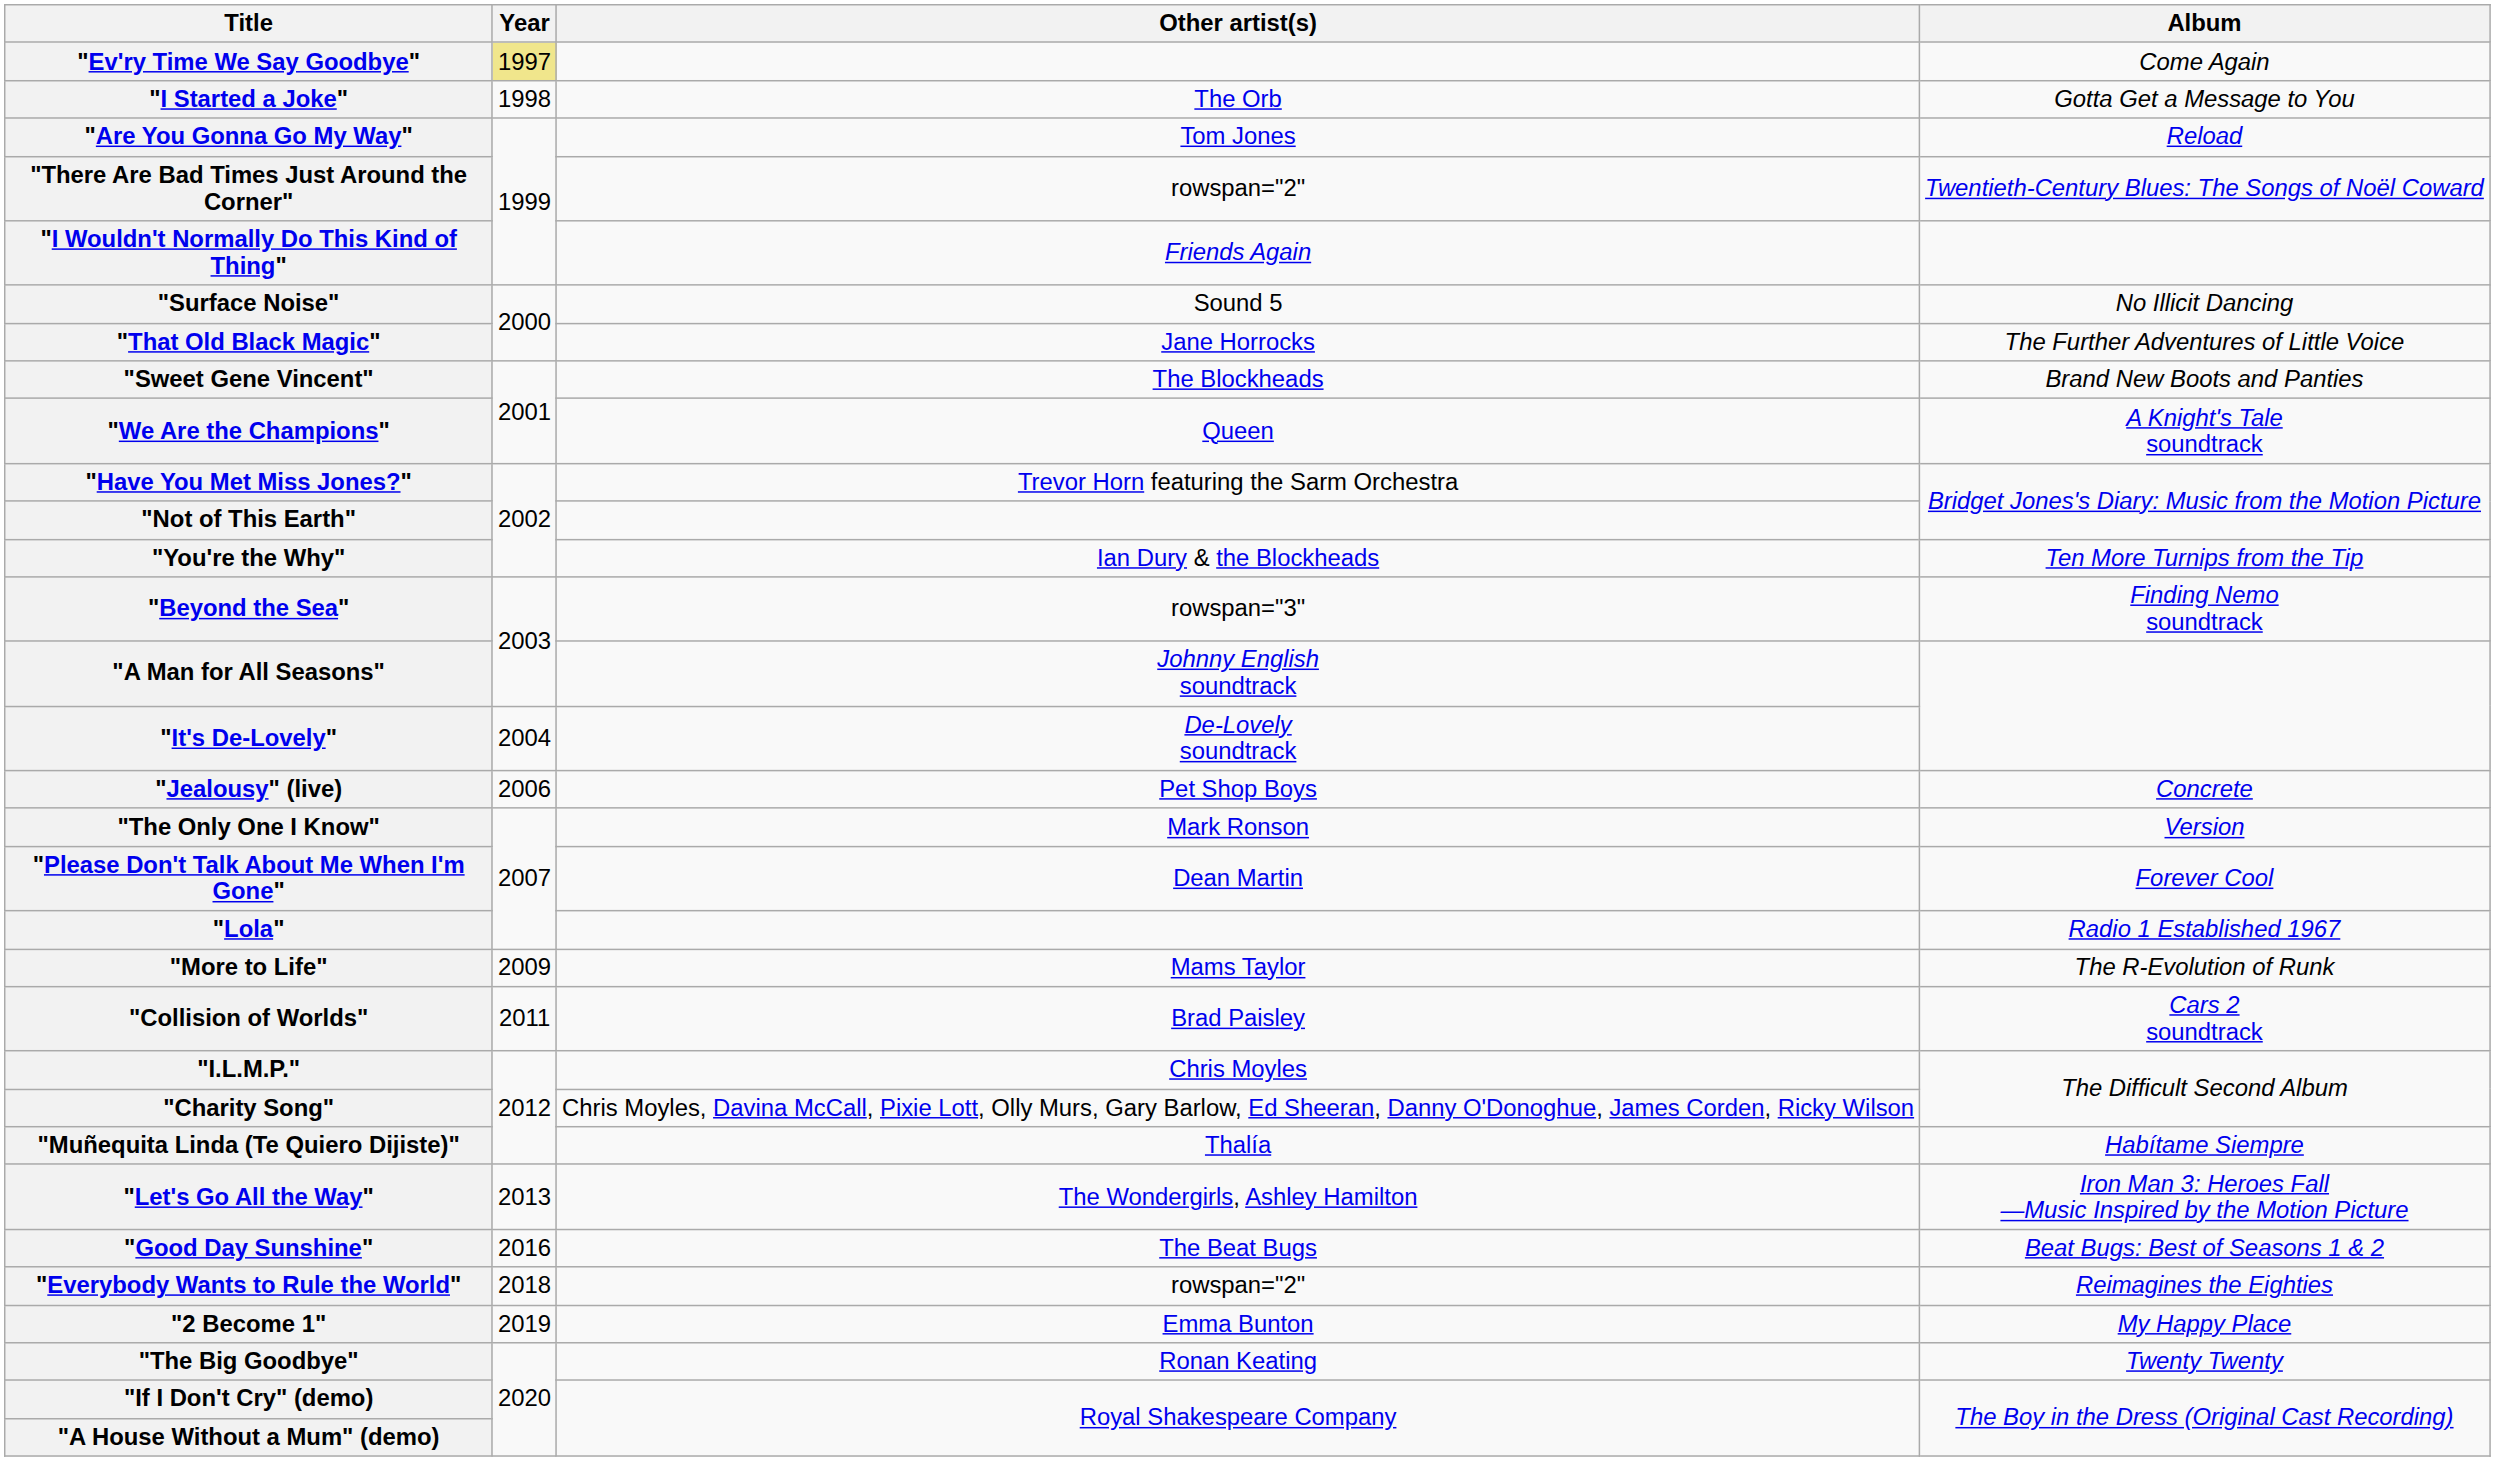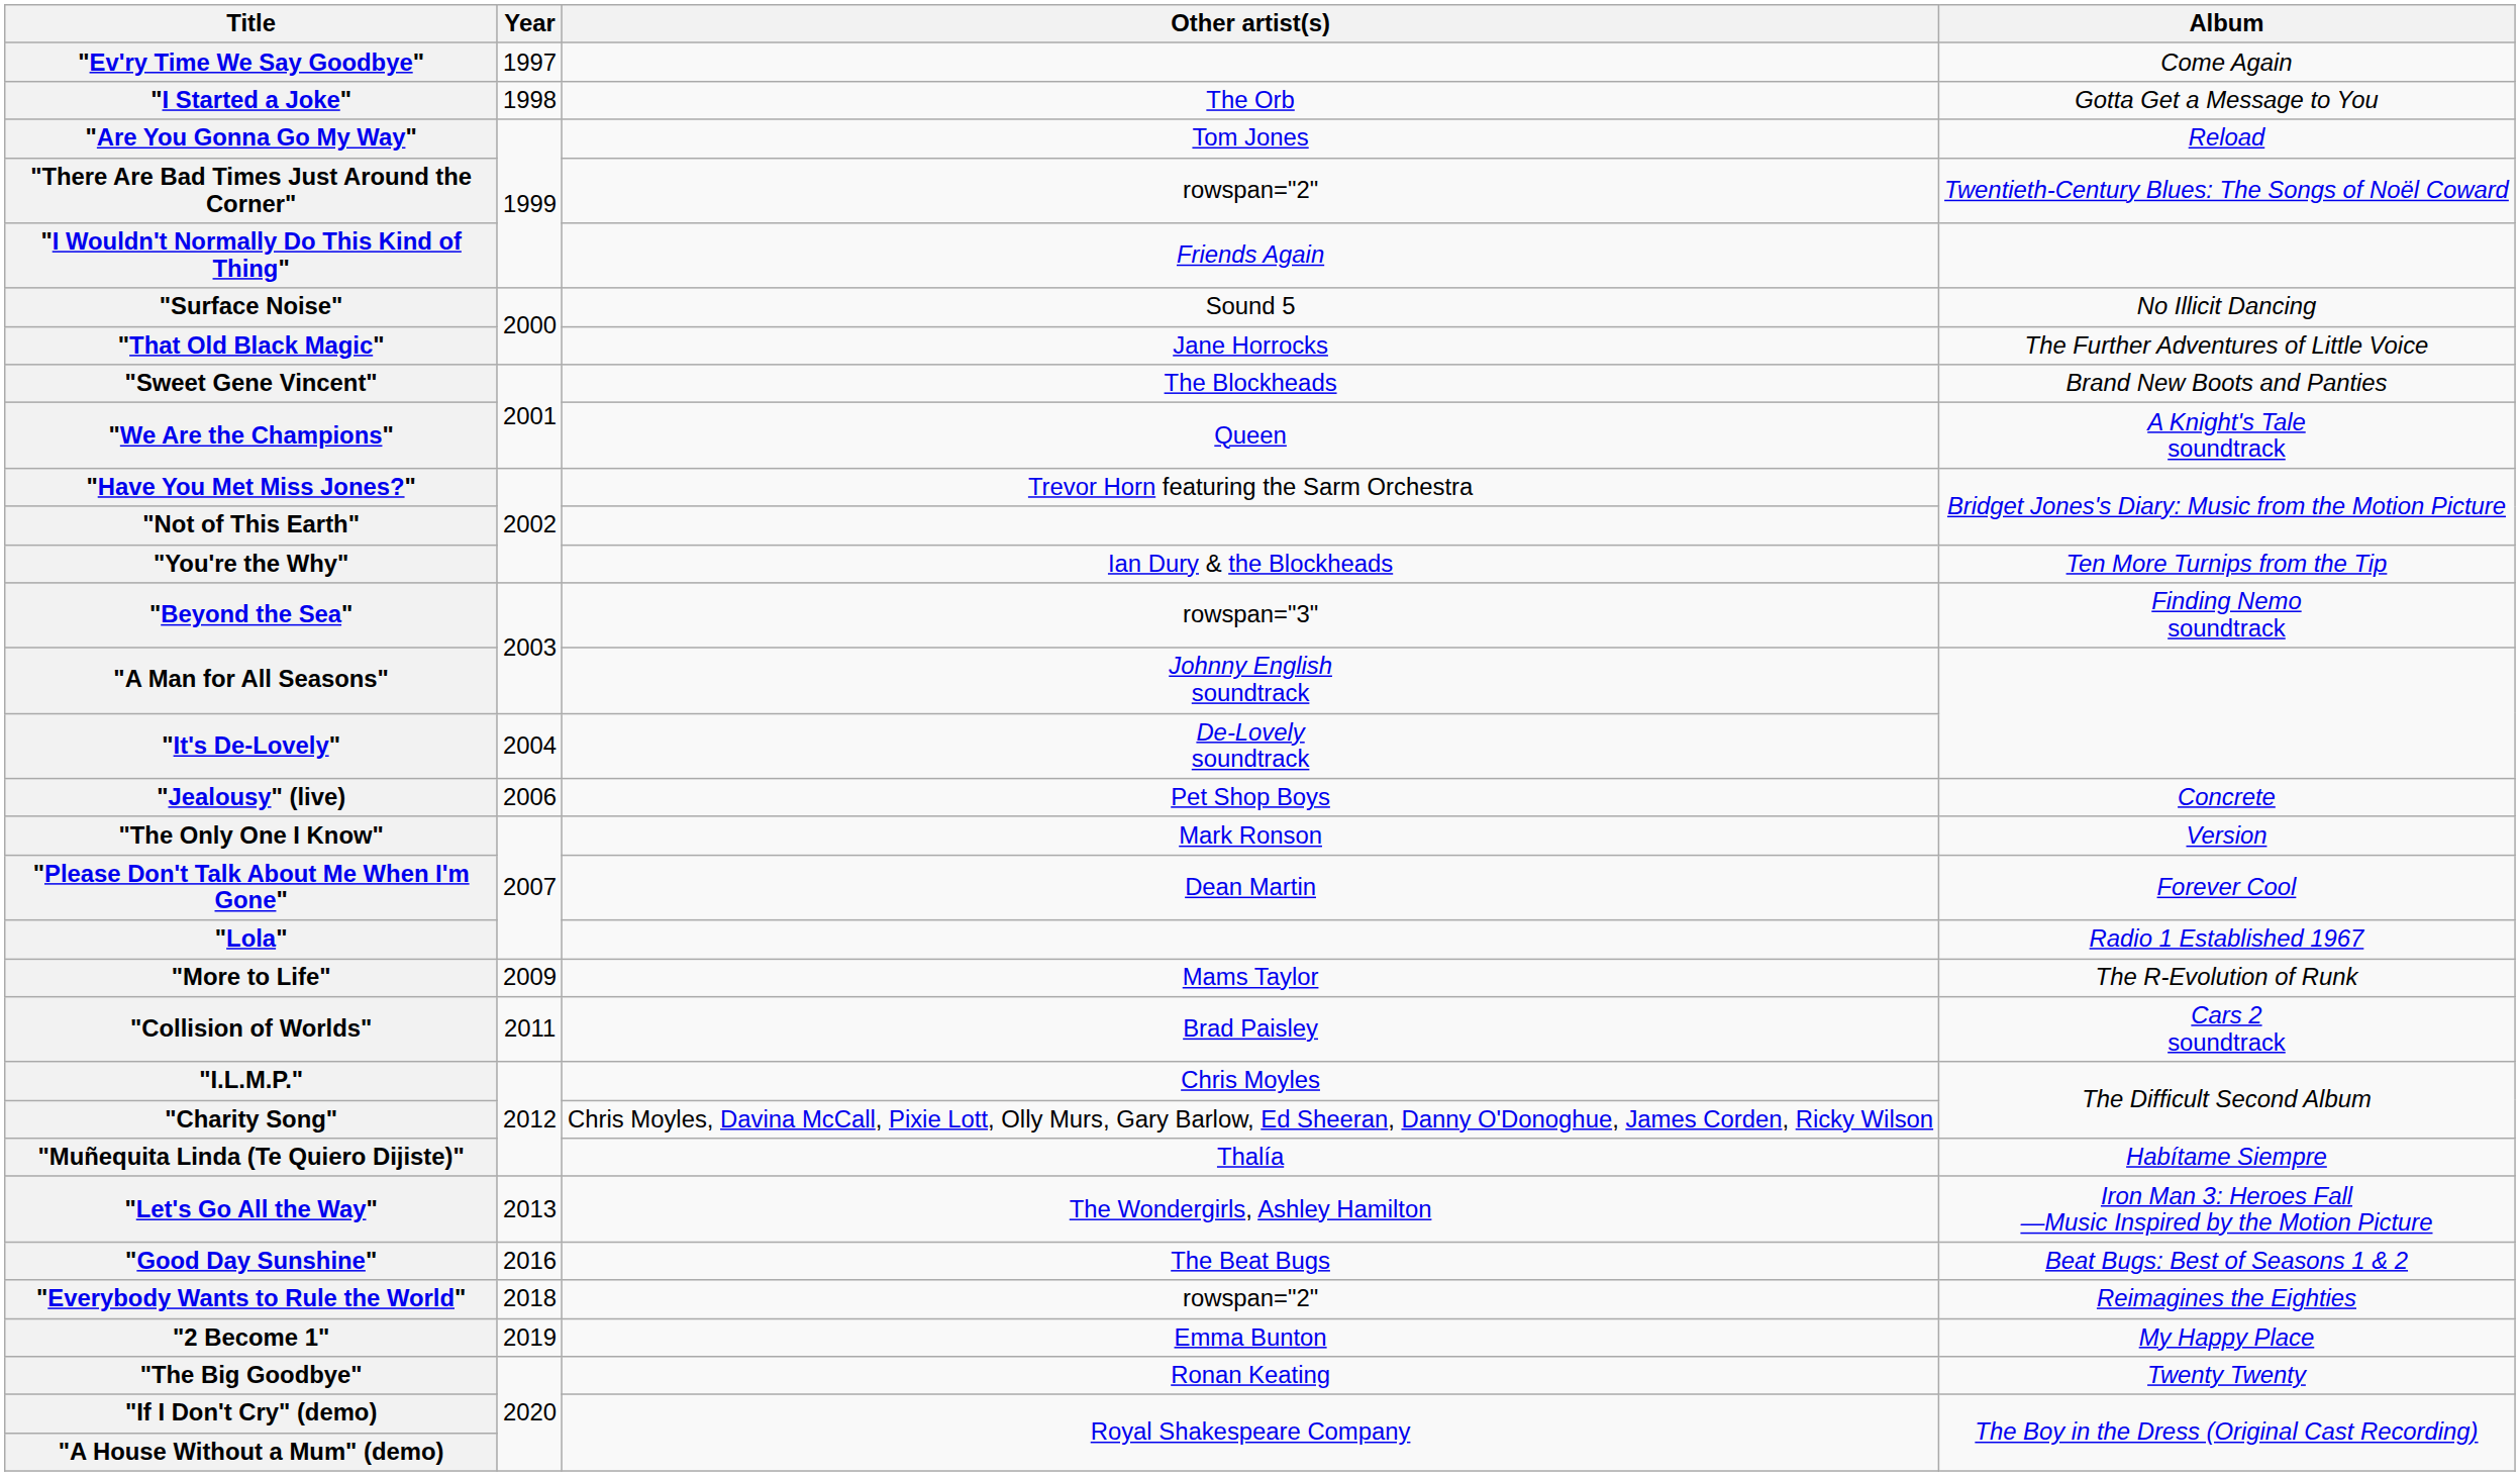"Ev'ry Time We Say Goodbye" | Year: khaki background -> no background
